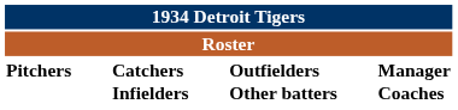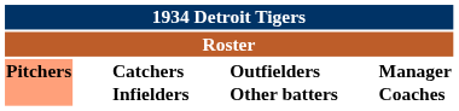Pitchers | column 1: no background -> lightsalmon background
